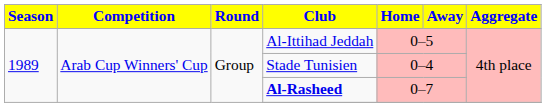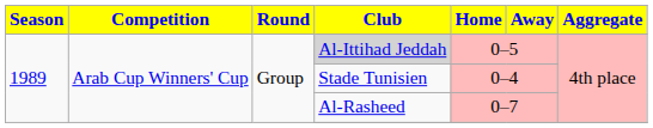Al-Ittihad Jeddah | Club: no background -> lightgrey background
Al-Rasheed | Club: bold -> normal
